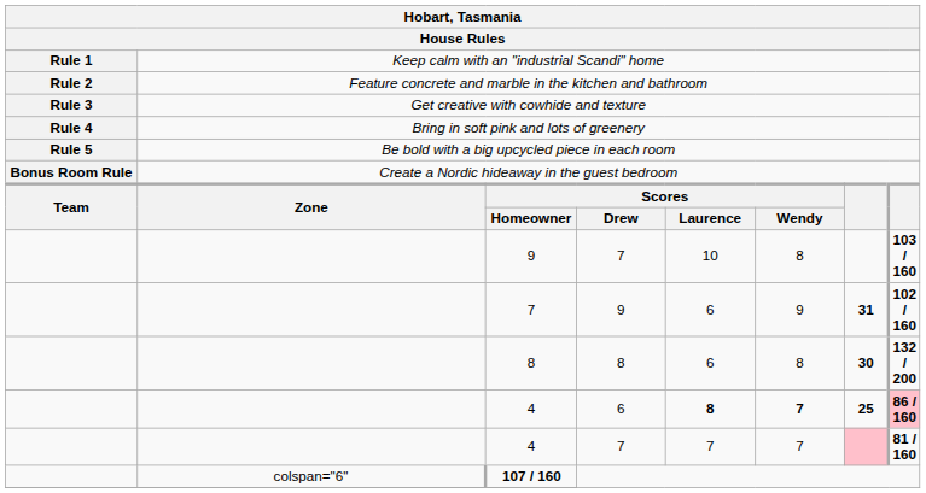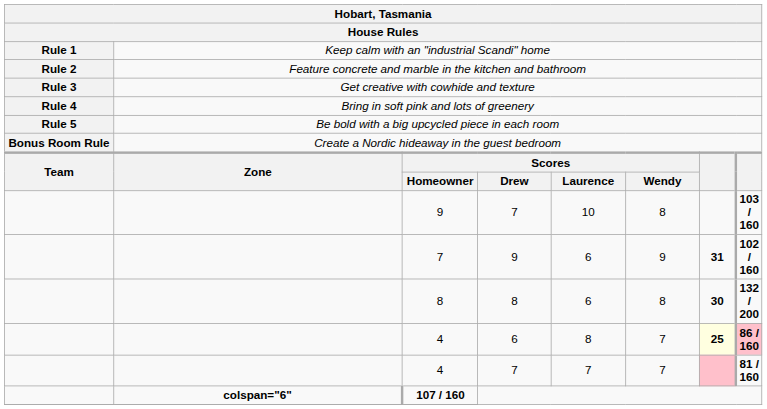4 / 6 | column 5: bold -> normal
4 / 6 | column 6: bold -> normal
4 / 6 | column 7: no background -> lightyellow background
107 / 160 | column 2: normal -> bold
